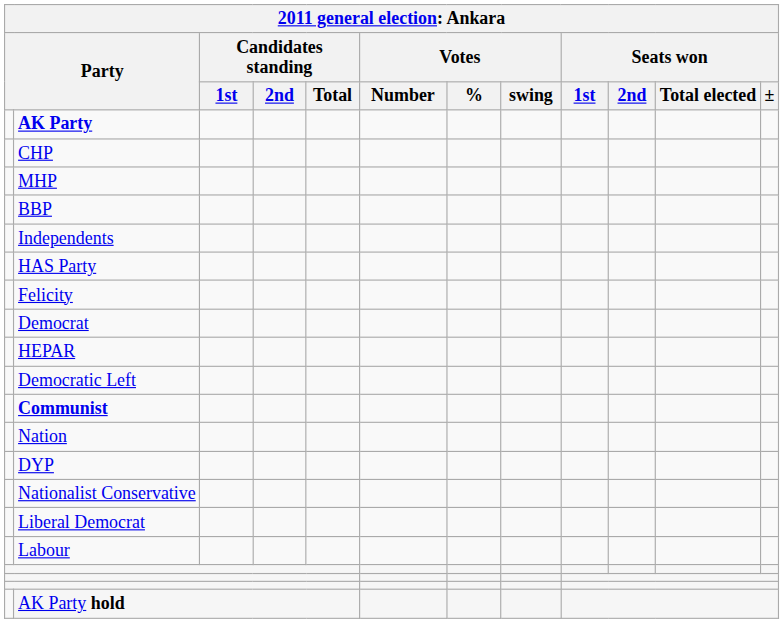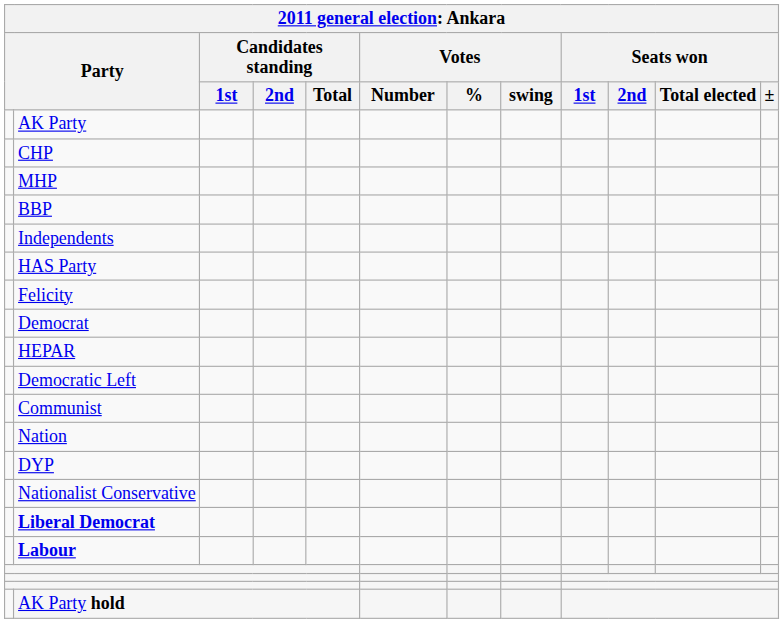AK Party | column 2: bold -> normal
Communist | column 2: bold -> normal
Liberal Democrat | column 2: normal -> bold
Labour | column 2: normal -> bold
